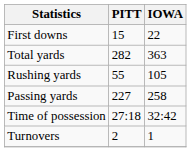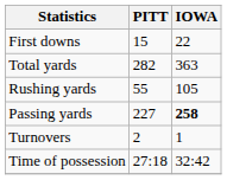Passing yards | IOWA: normal -> bold
rows swapped: Turnovers <-> Time of possession
